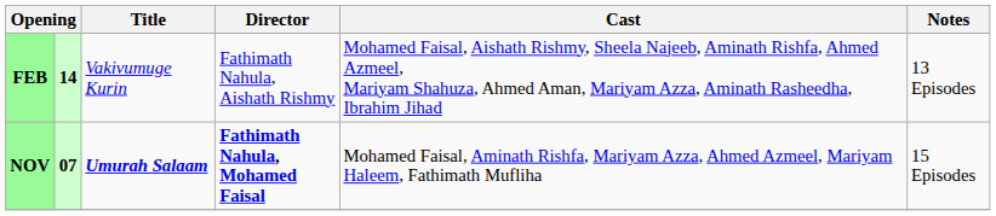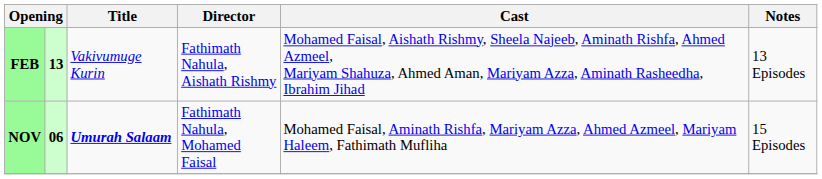FEB | column 2: 14 -> 13
NOV | column 2: 07 -> 06
NOV | Director: bold -> normal
